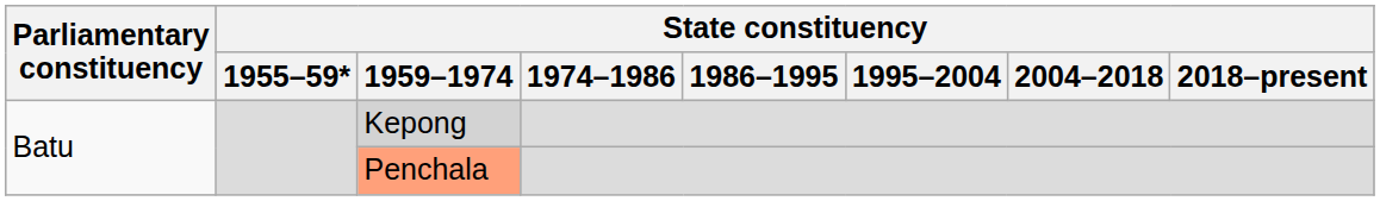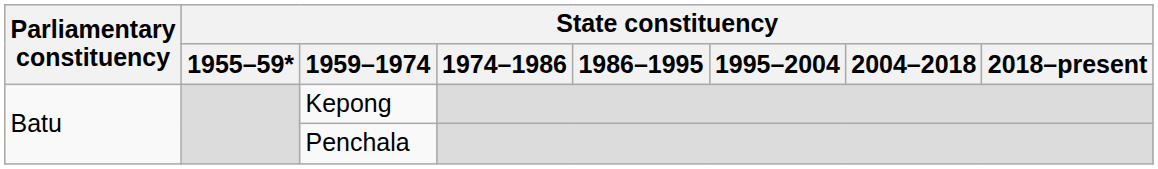Kepong | State constituency / 1959–1974: lightgrey background -> no background
Penchala | State constituency / 1959–1974: lightsalmon background -> no background
